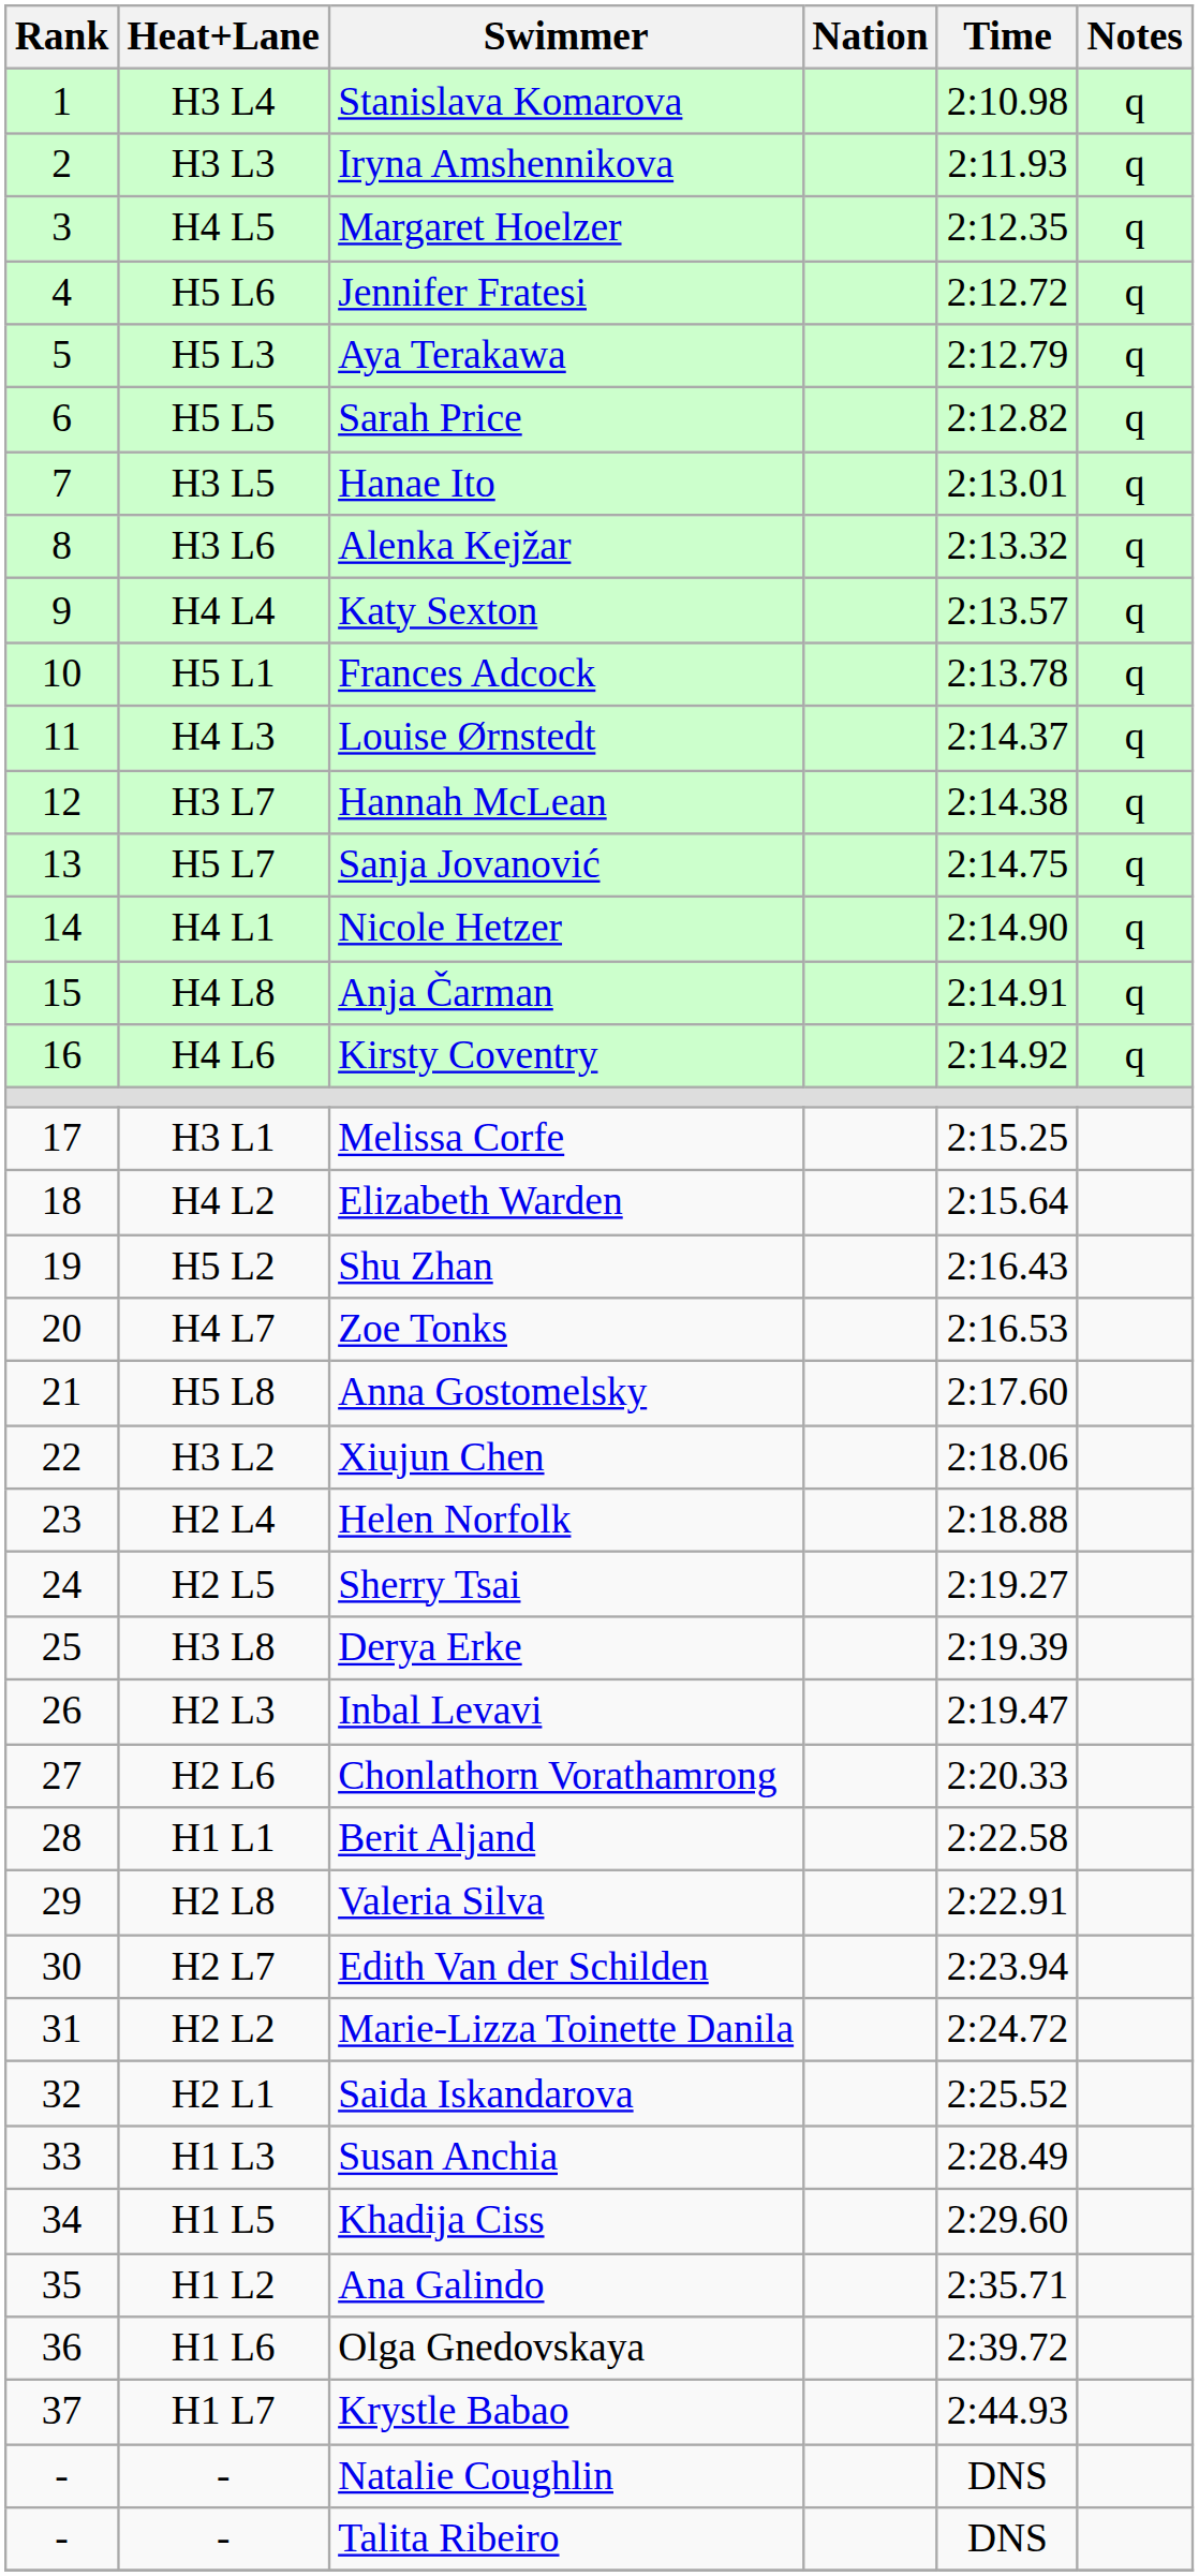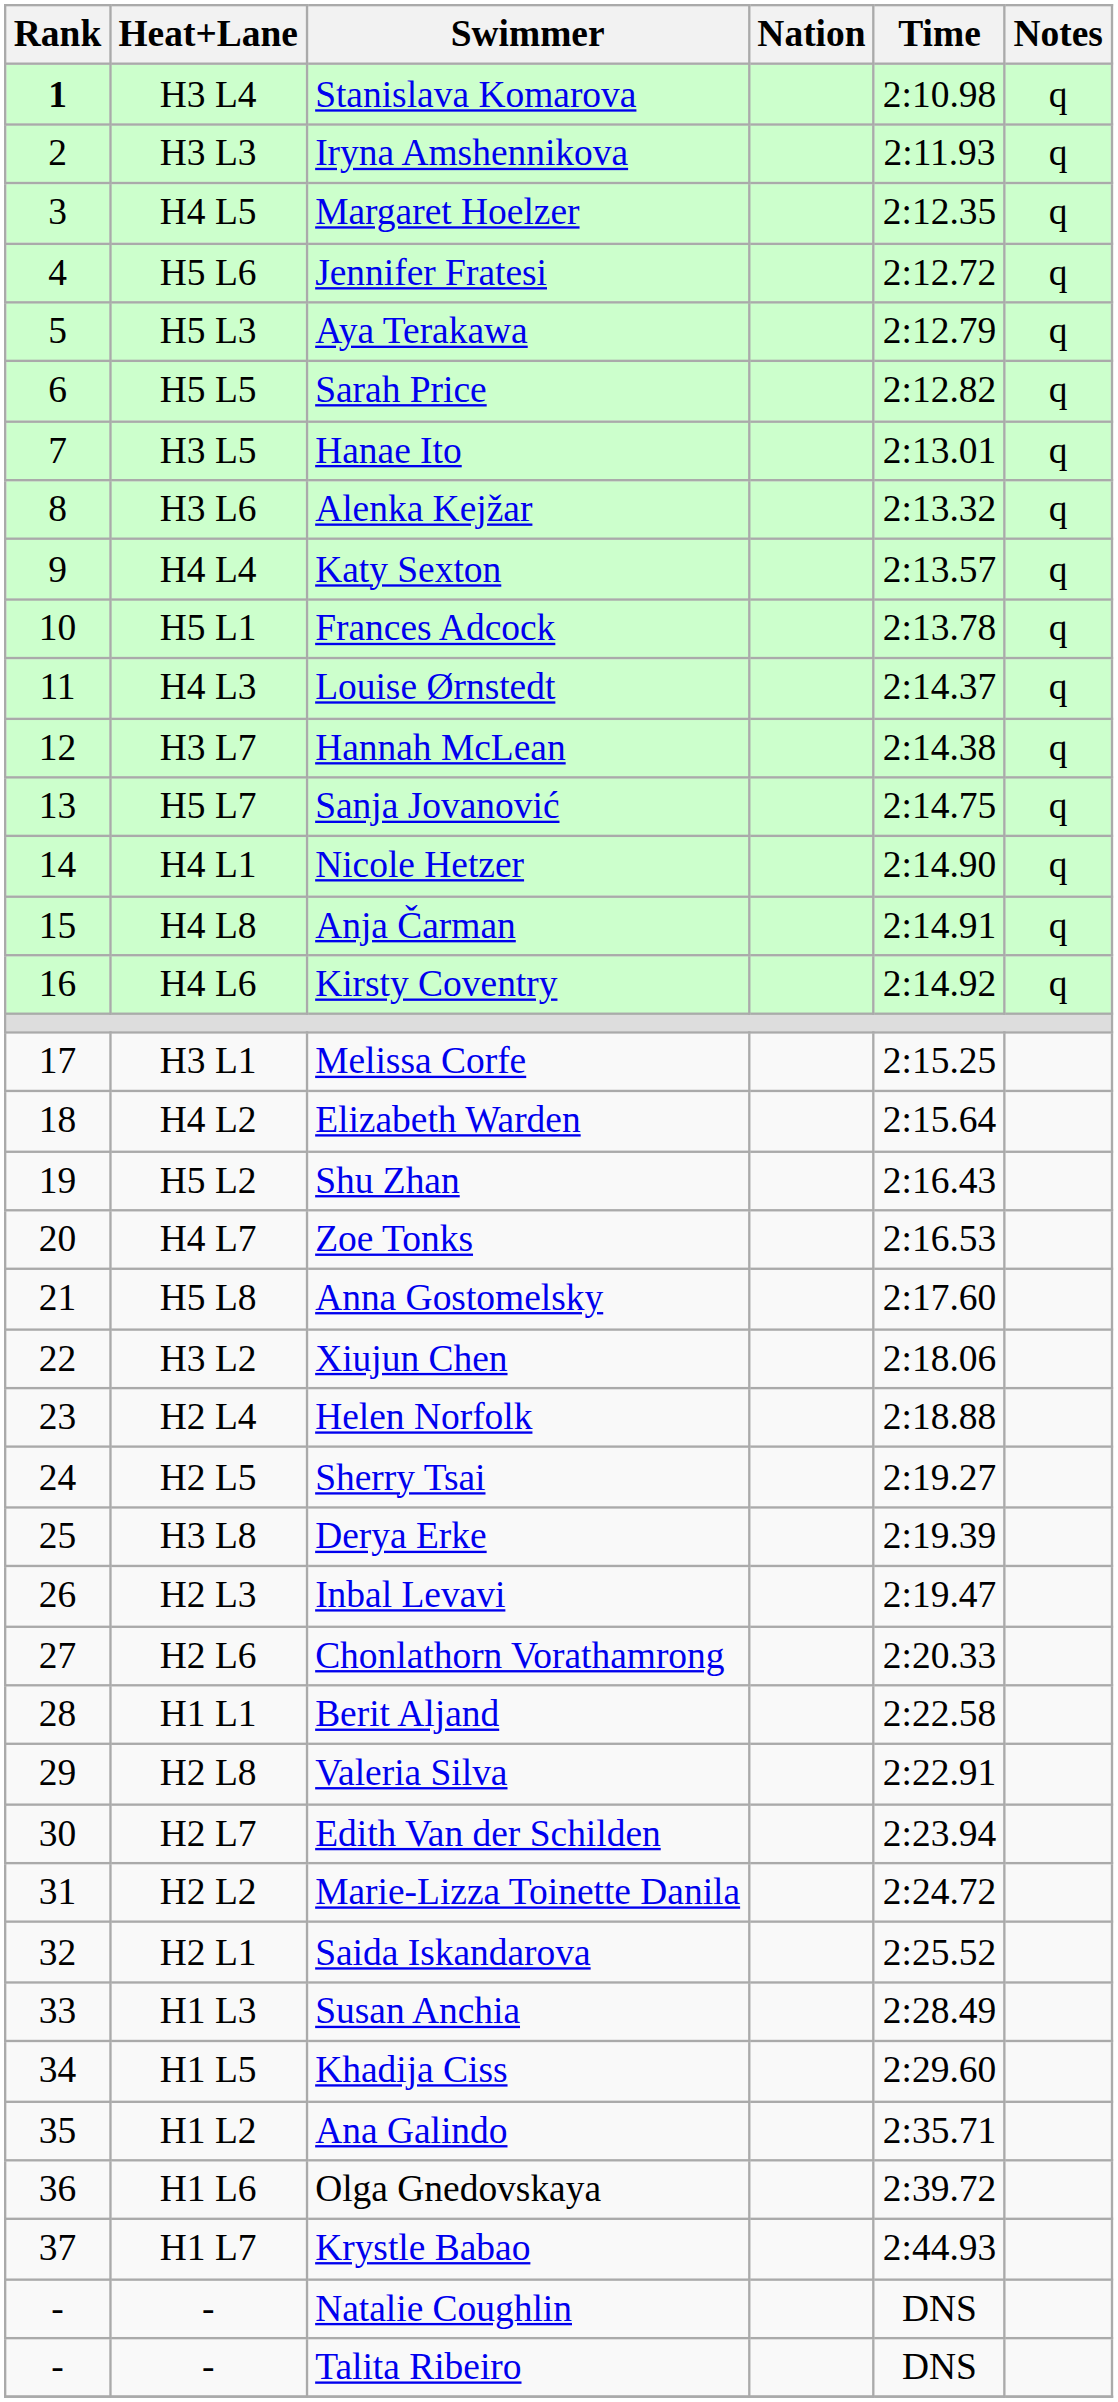Stanislava Komarova | Rank: normal -> bold
